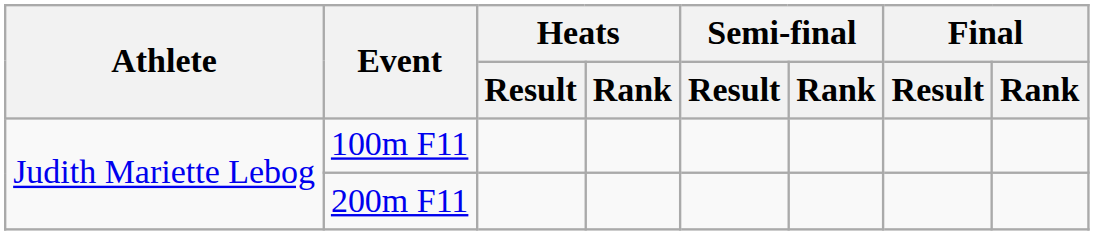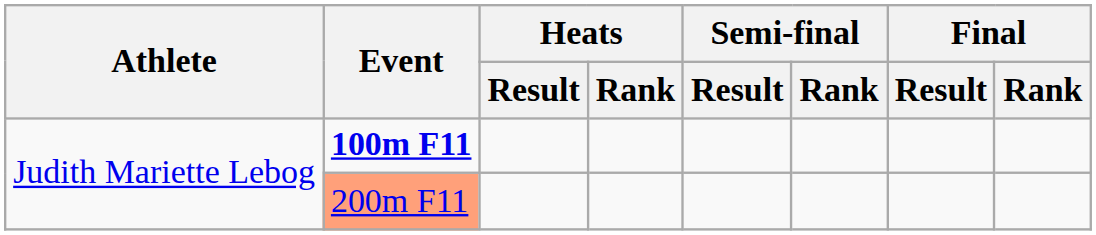100m F11 | Event: normal -> bold
200m F11 | Event: no background -> lightsalmon background
